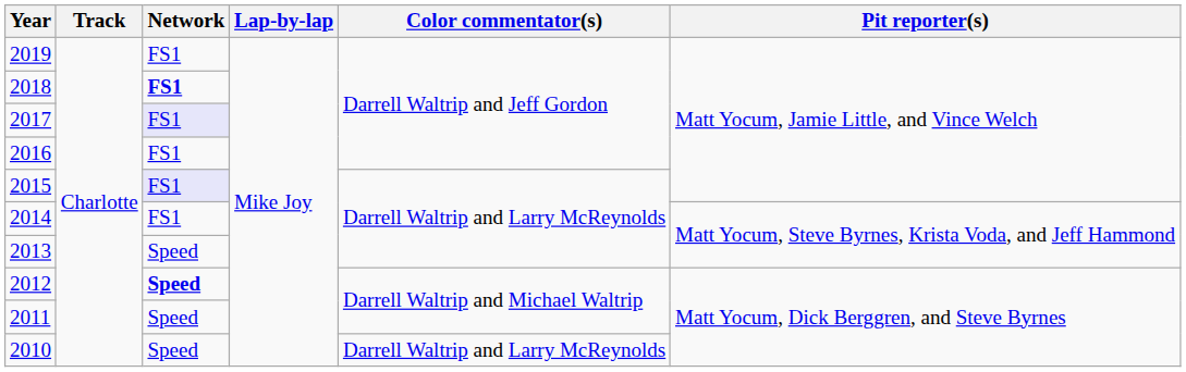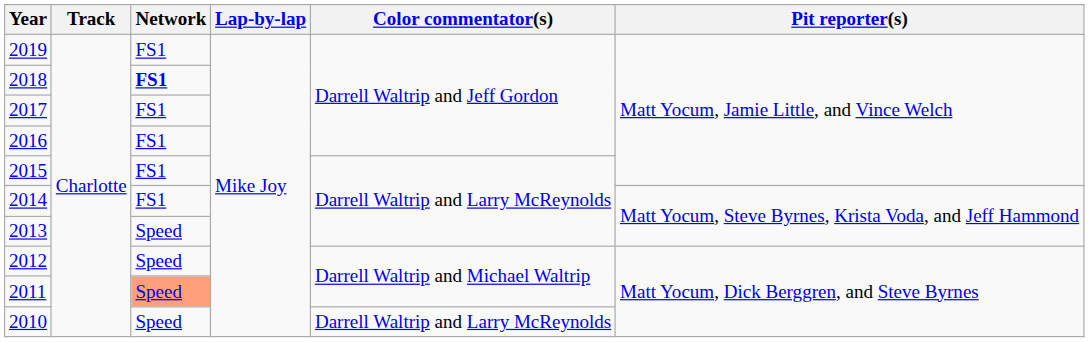2017 | Network: lavender background -> no background
2015 | Network: lavender background -> no background
2012 | Network: bold -> normal
2011 | Network: no background -> lightsalmon background
